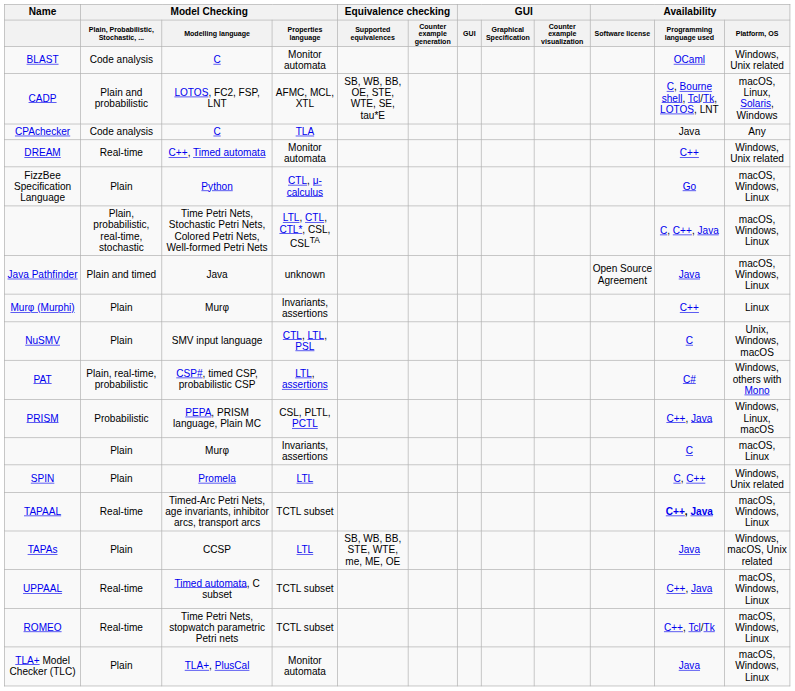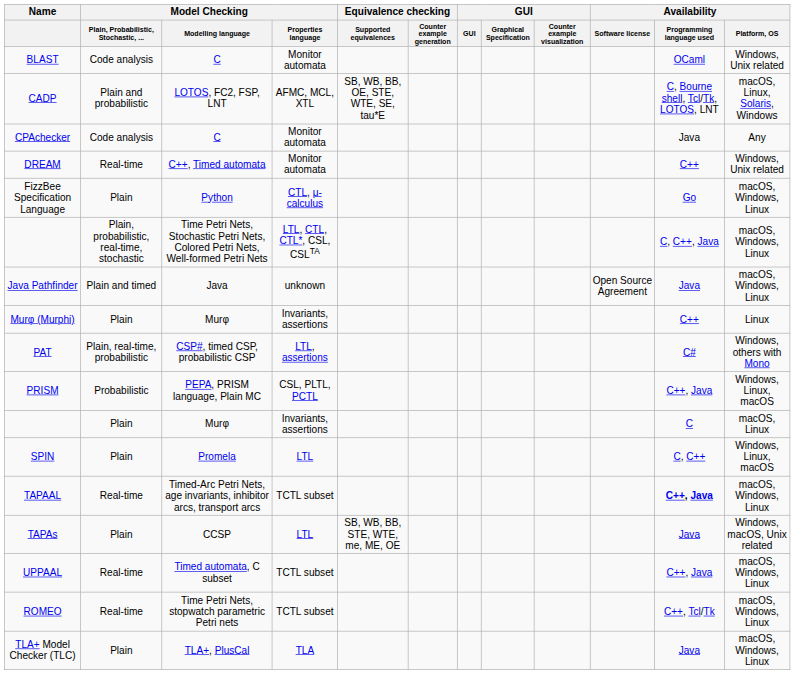CPAchecker | Model Checking / Properties language: TLA -> Monitor automata
- row: NuSMV | Plain | SMV input language | CTL, LTL, PSL | C | Unix, Windows, macOS
SPIN | Availability / Platform, OS: Windows, Unix related -> Windows, Linux, macOS
TLA+ Model Checker (TLC) | Model Checking / Properties language: Monitor automata -> TLA
